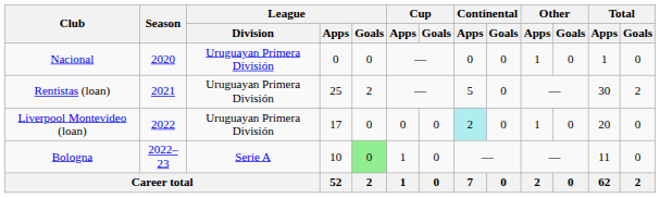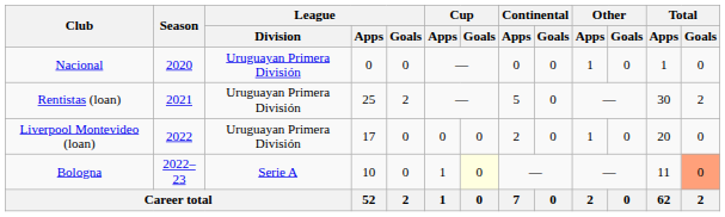Liverpool Montevideo (loan) | Continental / Apps: paleturquoise background -> no background
Bologna | League / Goals: lightgreen background -> no background
Bologna | Cup / Goals: no background -> lightyellow background
Bologna | Total / Goals: no background -> lightsalmon background
